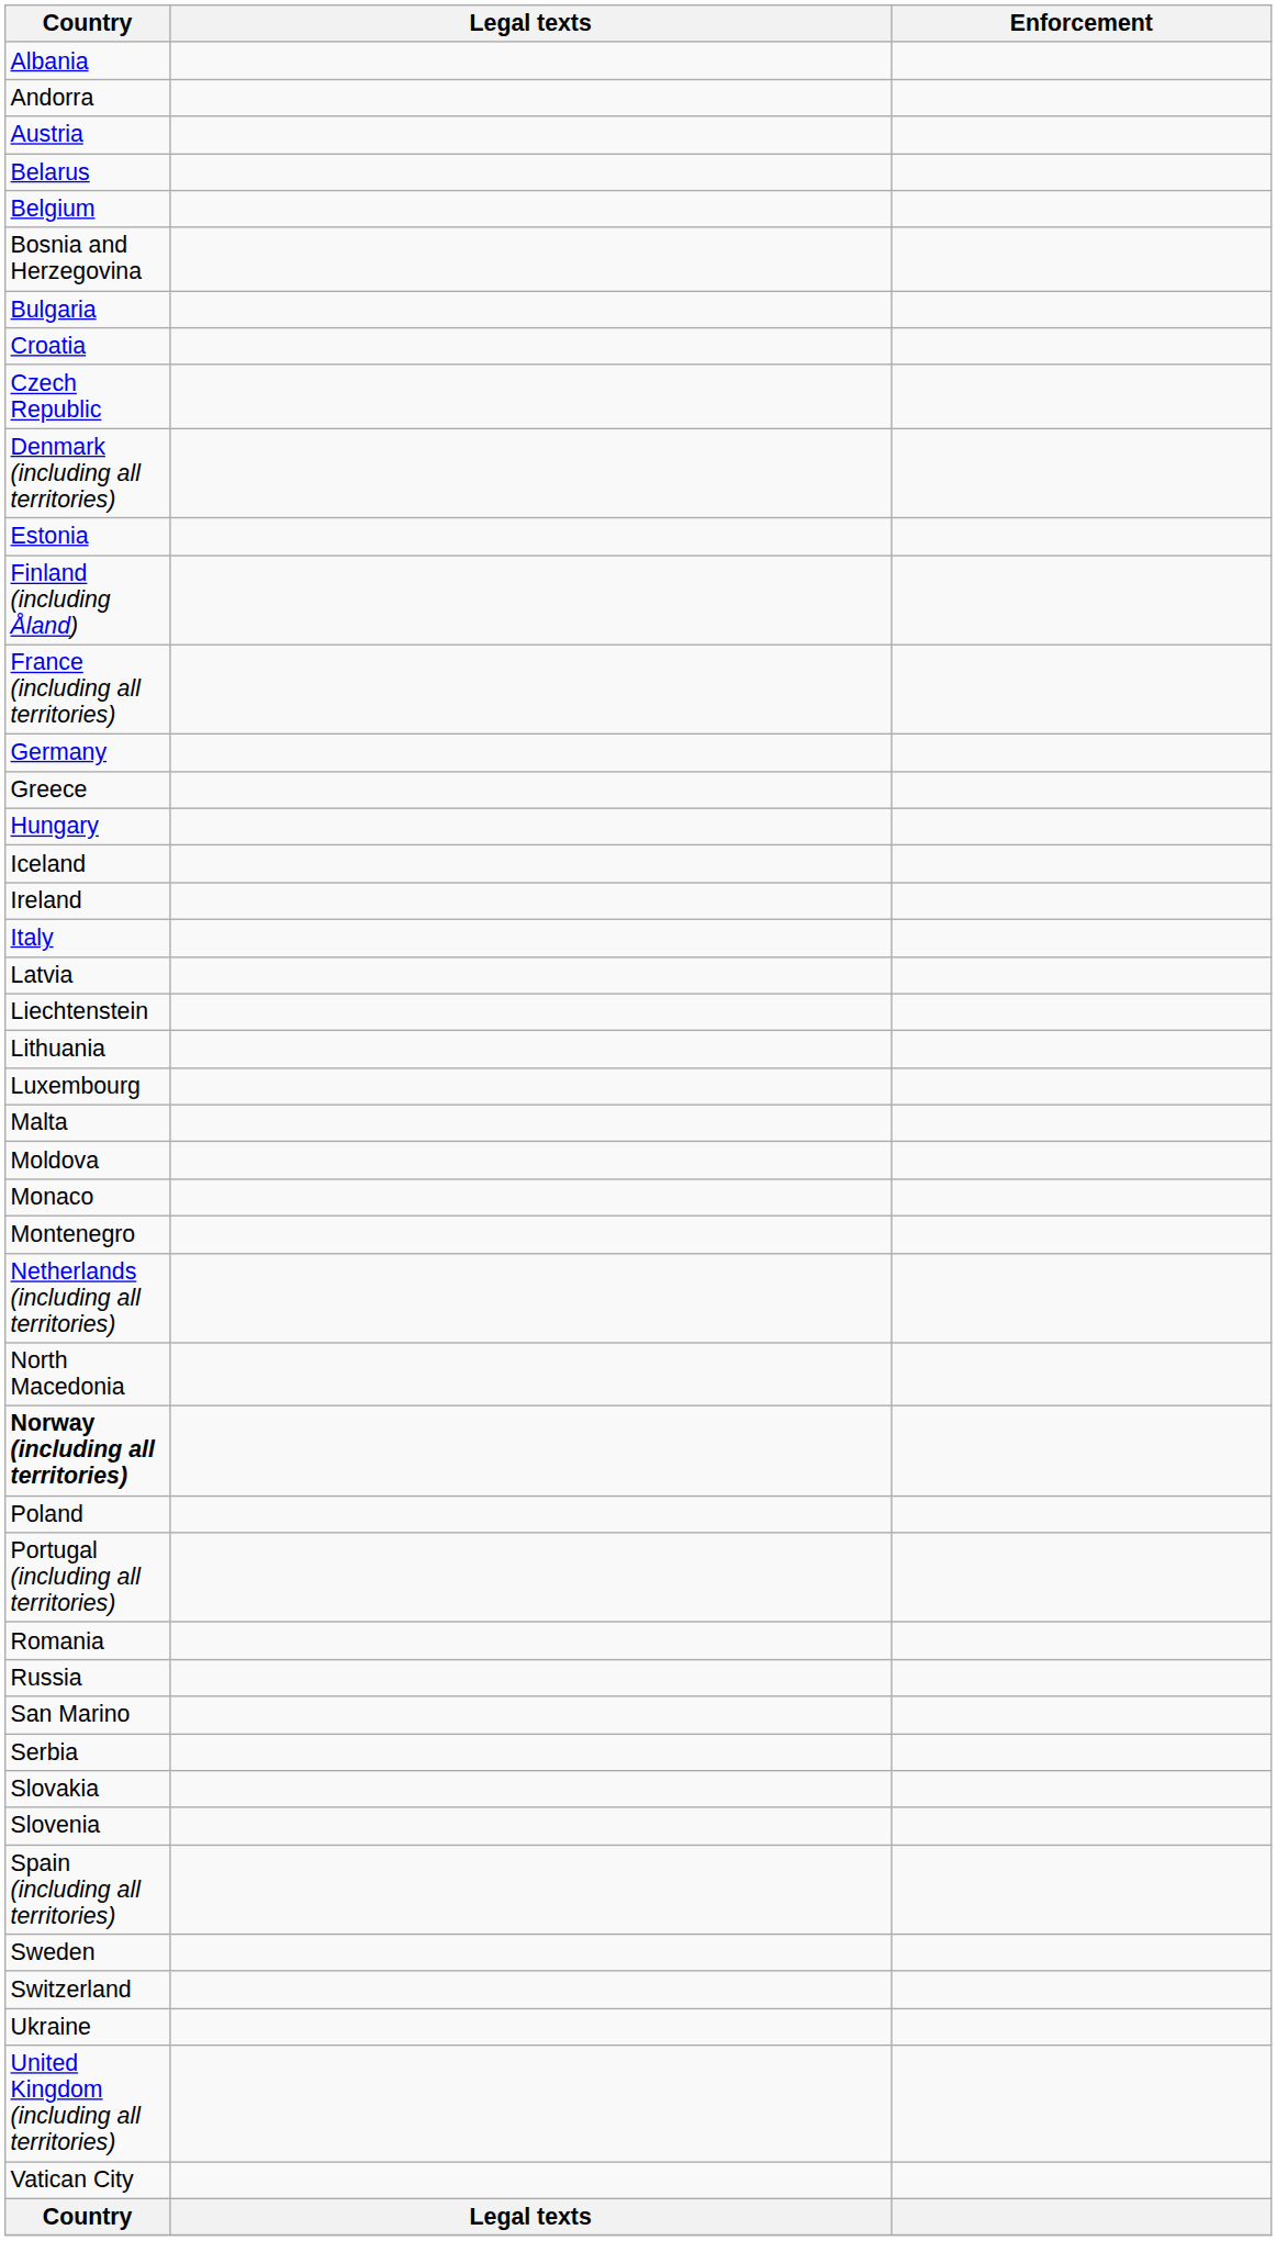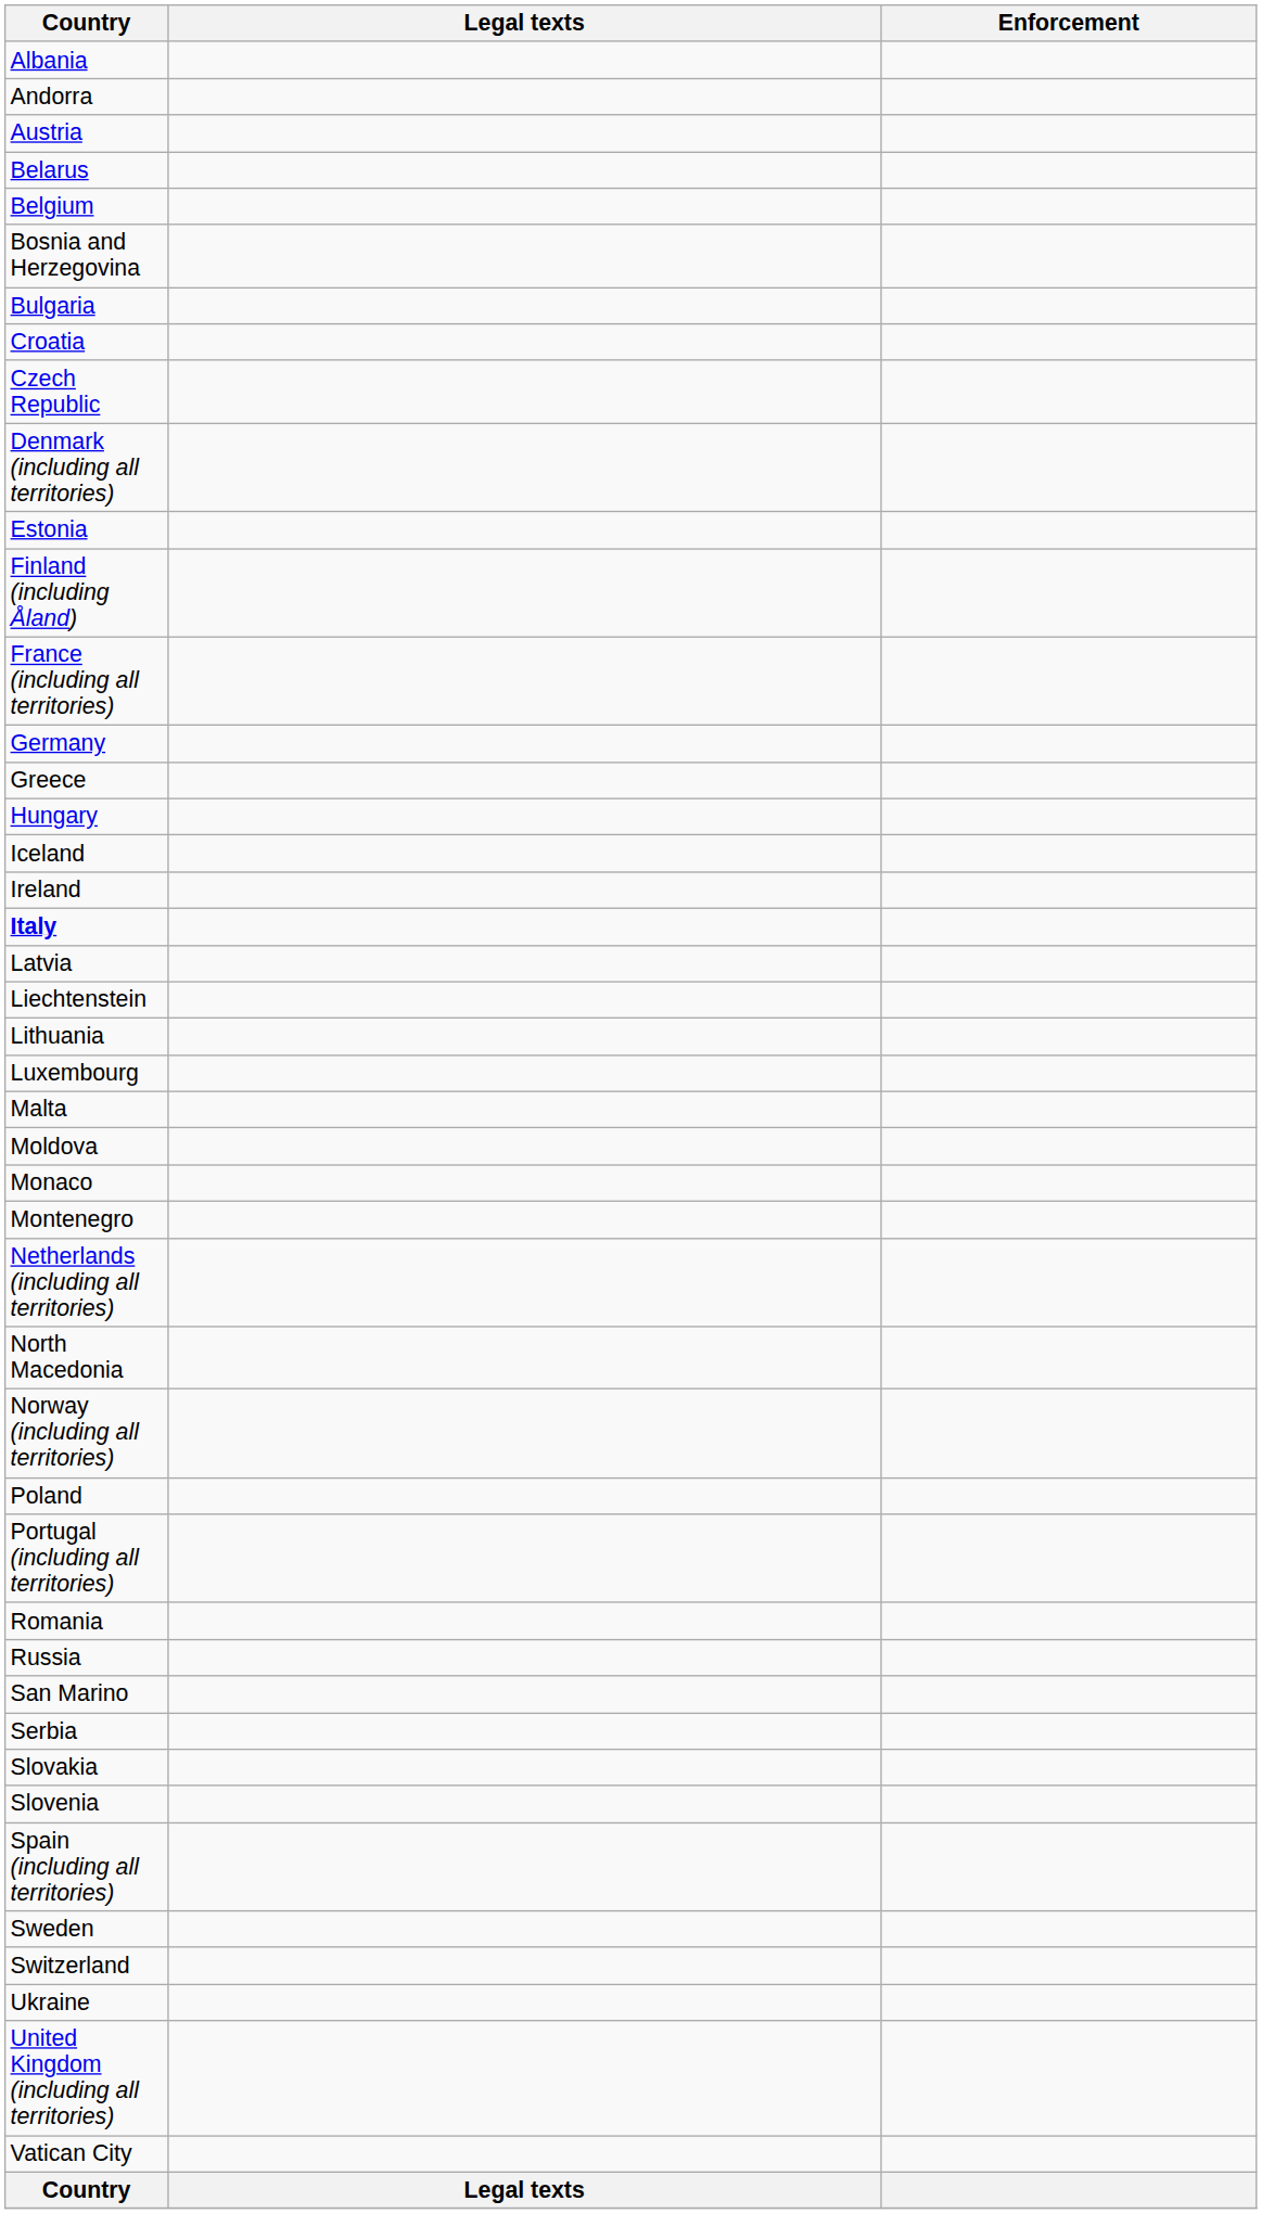Italy | Country: normal -> bold
Norway (including all territories) | Country: bold -> normal
